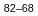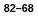row 1 | column 1: normal -> bold
